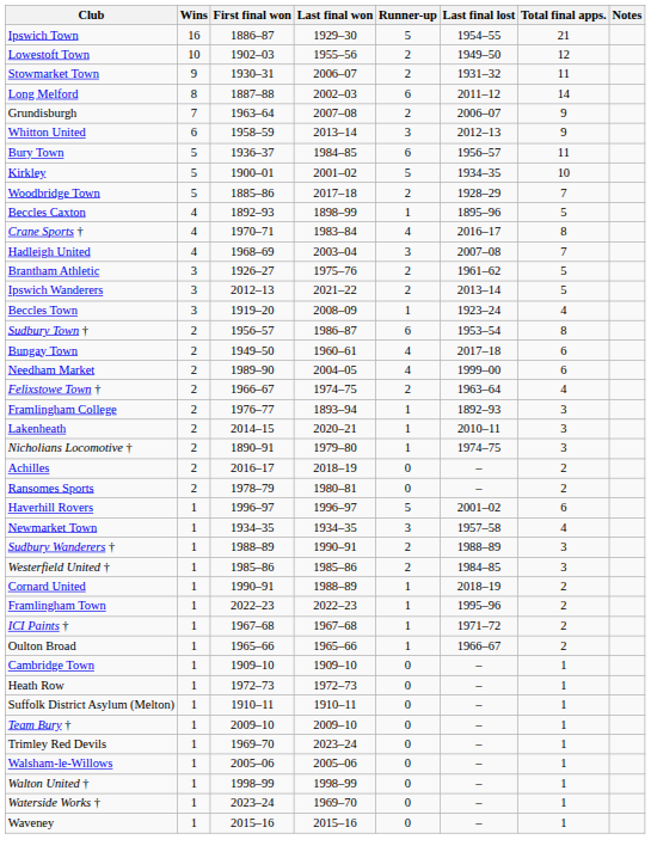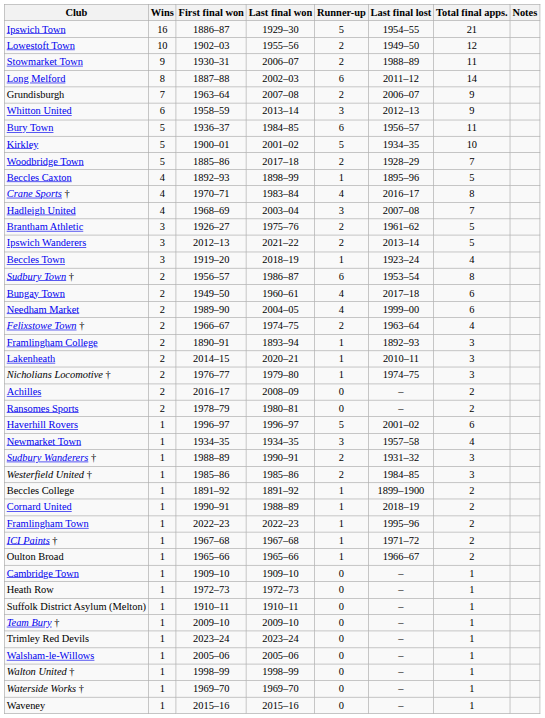Stowmarket Town | Last final lost: 1931–32 -> 1988–89
Beccles Town | Last final won: 2008–09 -> 2018–19
Framlingham College | First final won: 1976–77 -> 1890–91
Nicholians Locomotive † | First final won: 1890–91 -> 1976–77
Achilles | Last final won: 2018–19 -> 2008–09
Sudbury Wanderers † | Last final lost: 1988–89 -> 1931–32
+ row: Beccles College | 1 | 1891–92 | 1891–92 | 1 | 1899–1900 | 2
Trimley Red Devils | First final won: 1969–70 -> 2023–24
Waterside Works † | First final won: 2023–24 -> 1969–70
